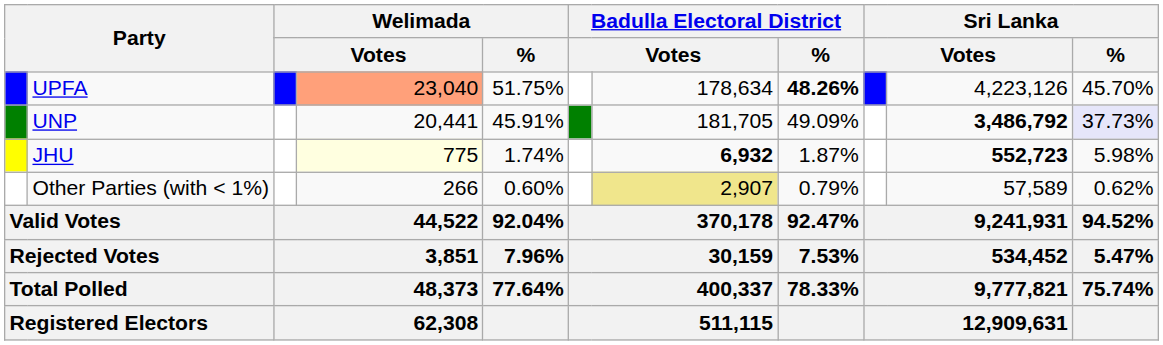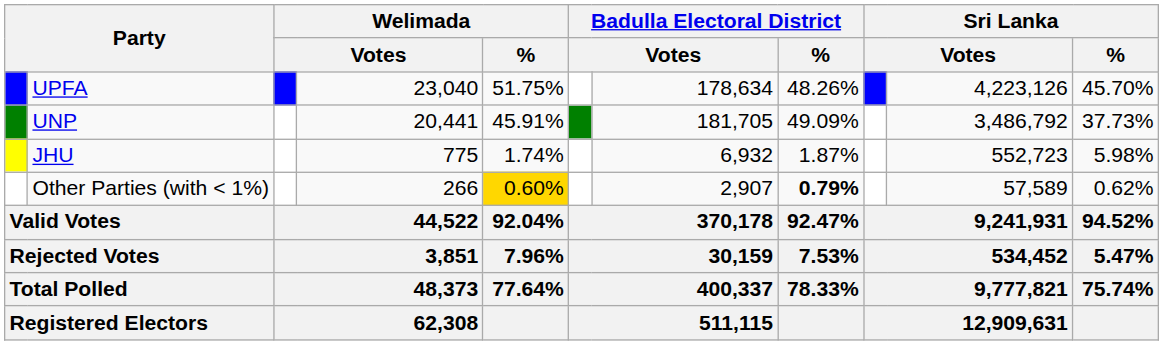UPFA | column 4: lightsalmon background -> no background
UPFA | Badulla Electoral District / %: bold -> normal
UNP | column 10: bold -> normal
UNP | Sri Lanka / %: lavender background -> no background
JHU | column 4: lightyellow background -> no background
JHU | column 7: bold -> normal
JHU | column 10: bold -> normal
Other Parties (with < 1%) | Welimada / %: no background -> gold background
Other Parties (with < 1%) | column 7: khaki background -> no background
Other Parties (with < 1%) | Badulla Electoral District / %: normal -> bold
